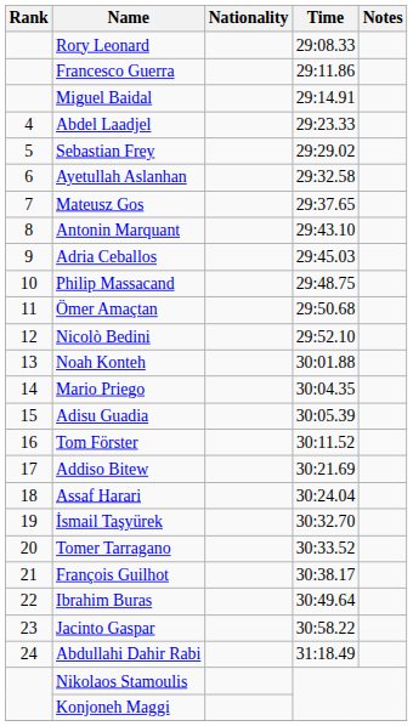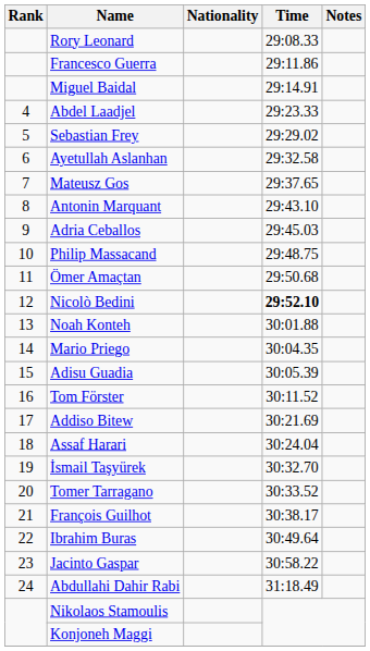Nicolò Bedini | Time: normal -> bold
